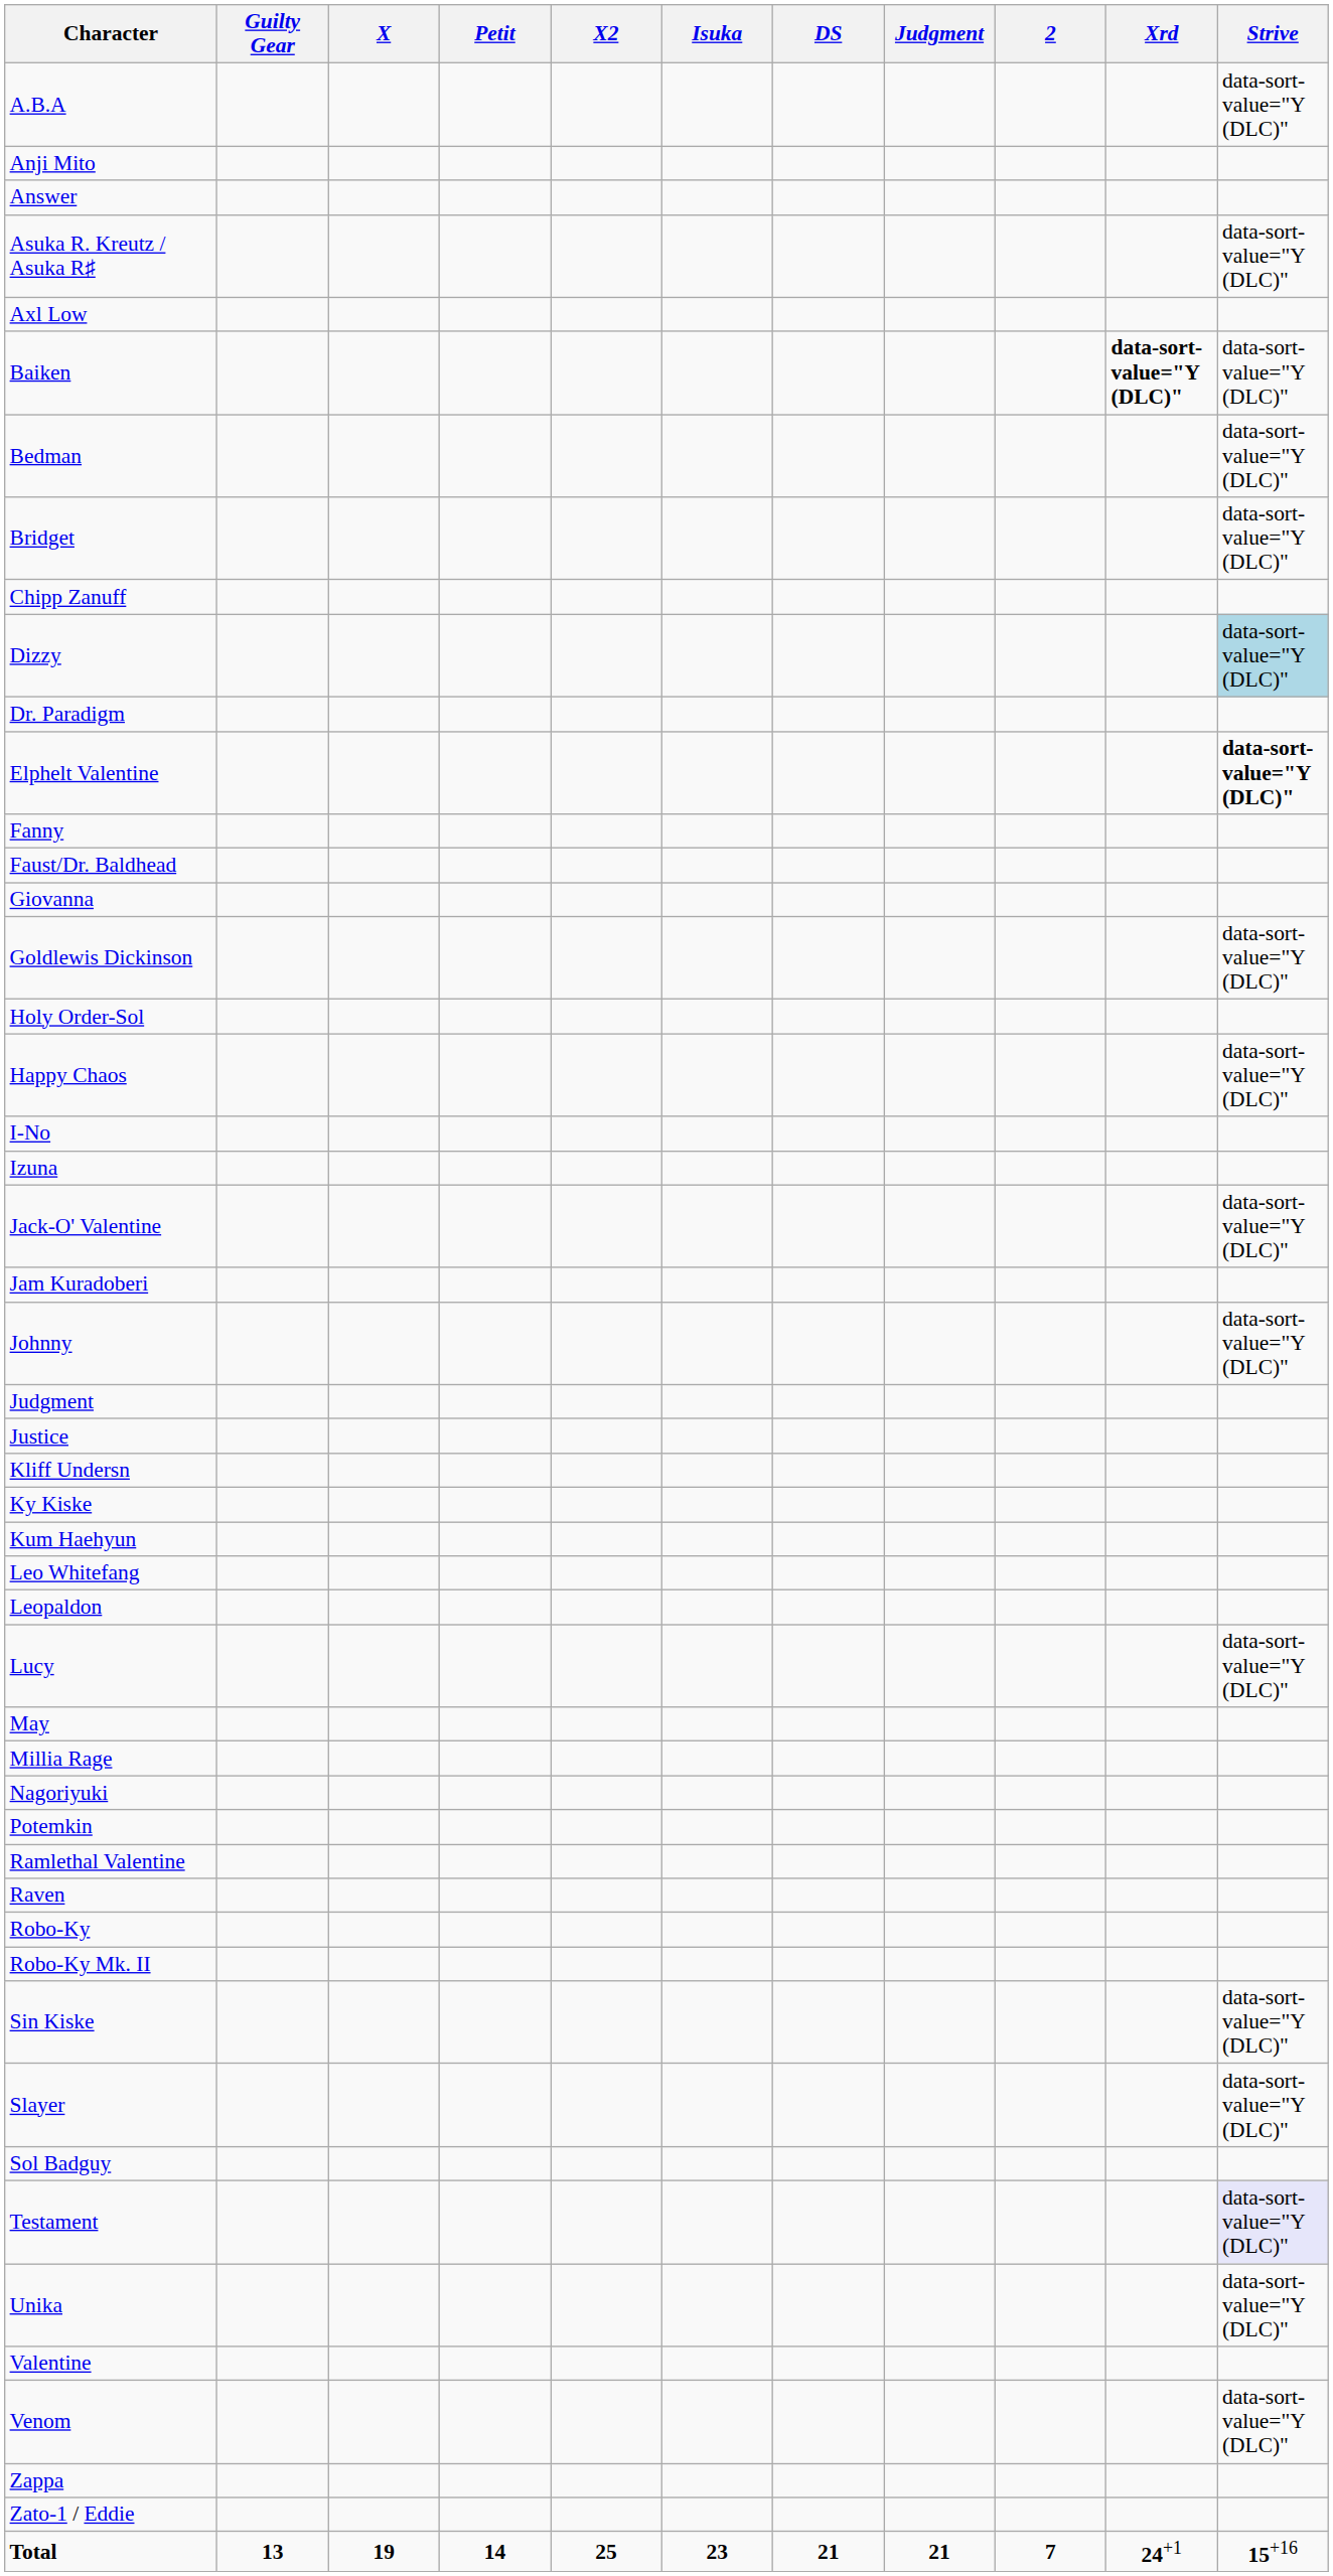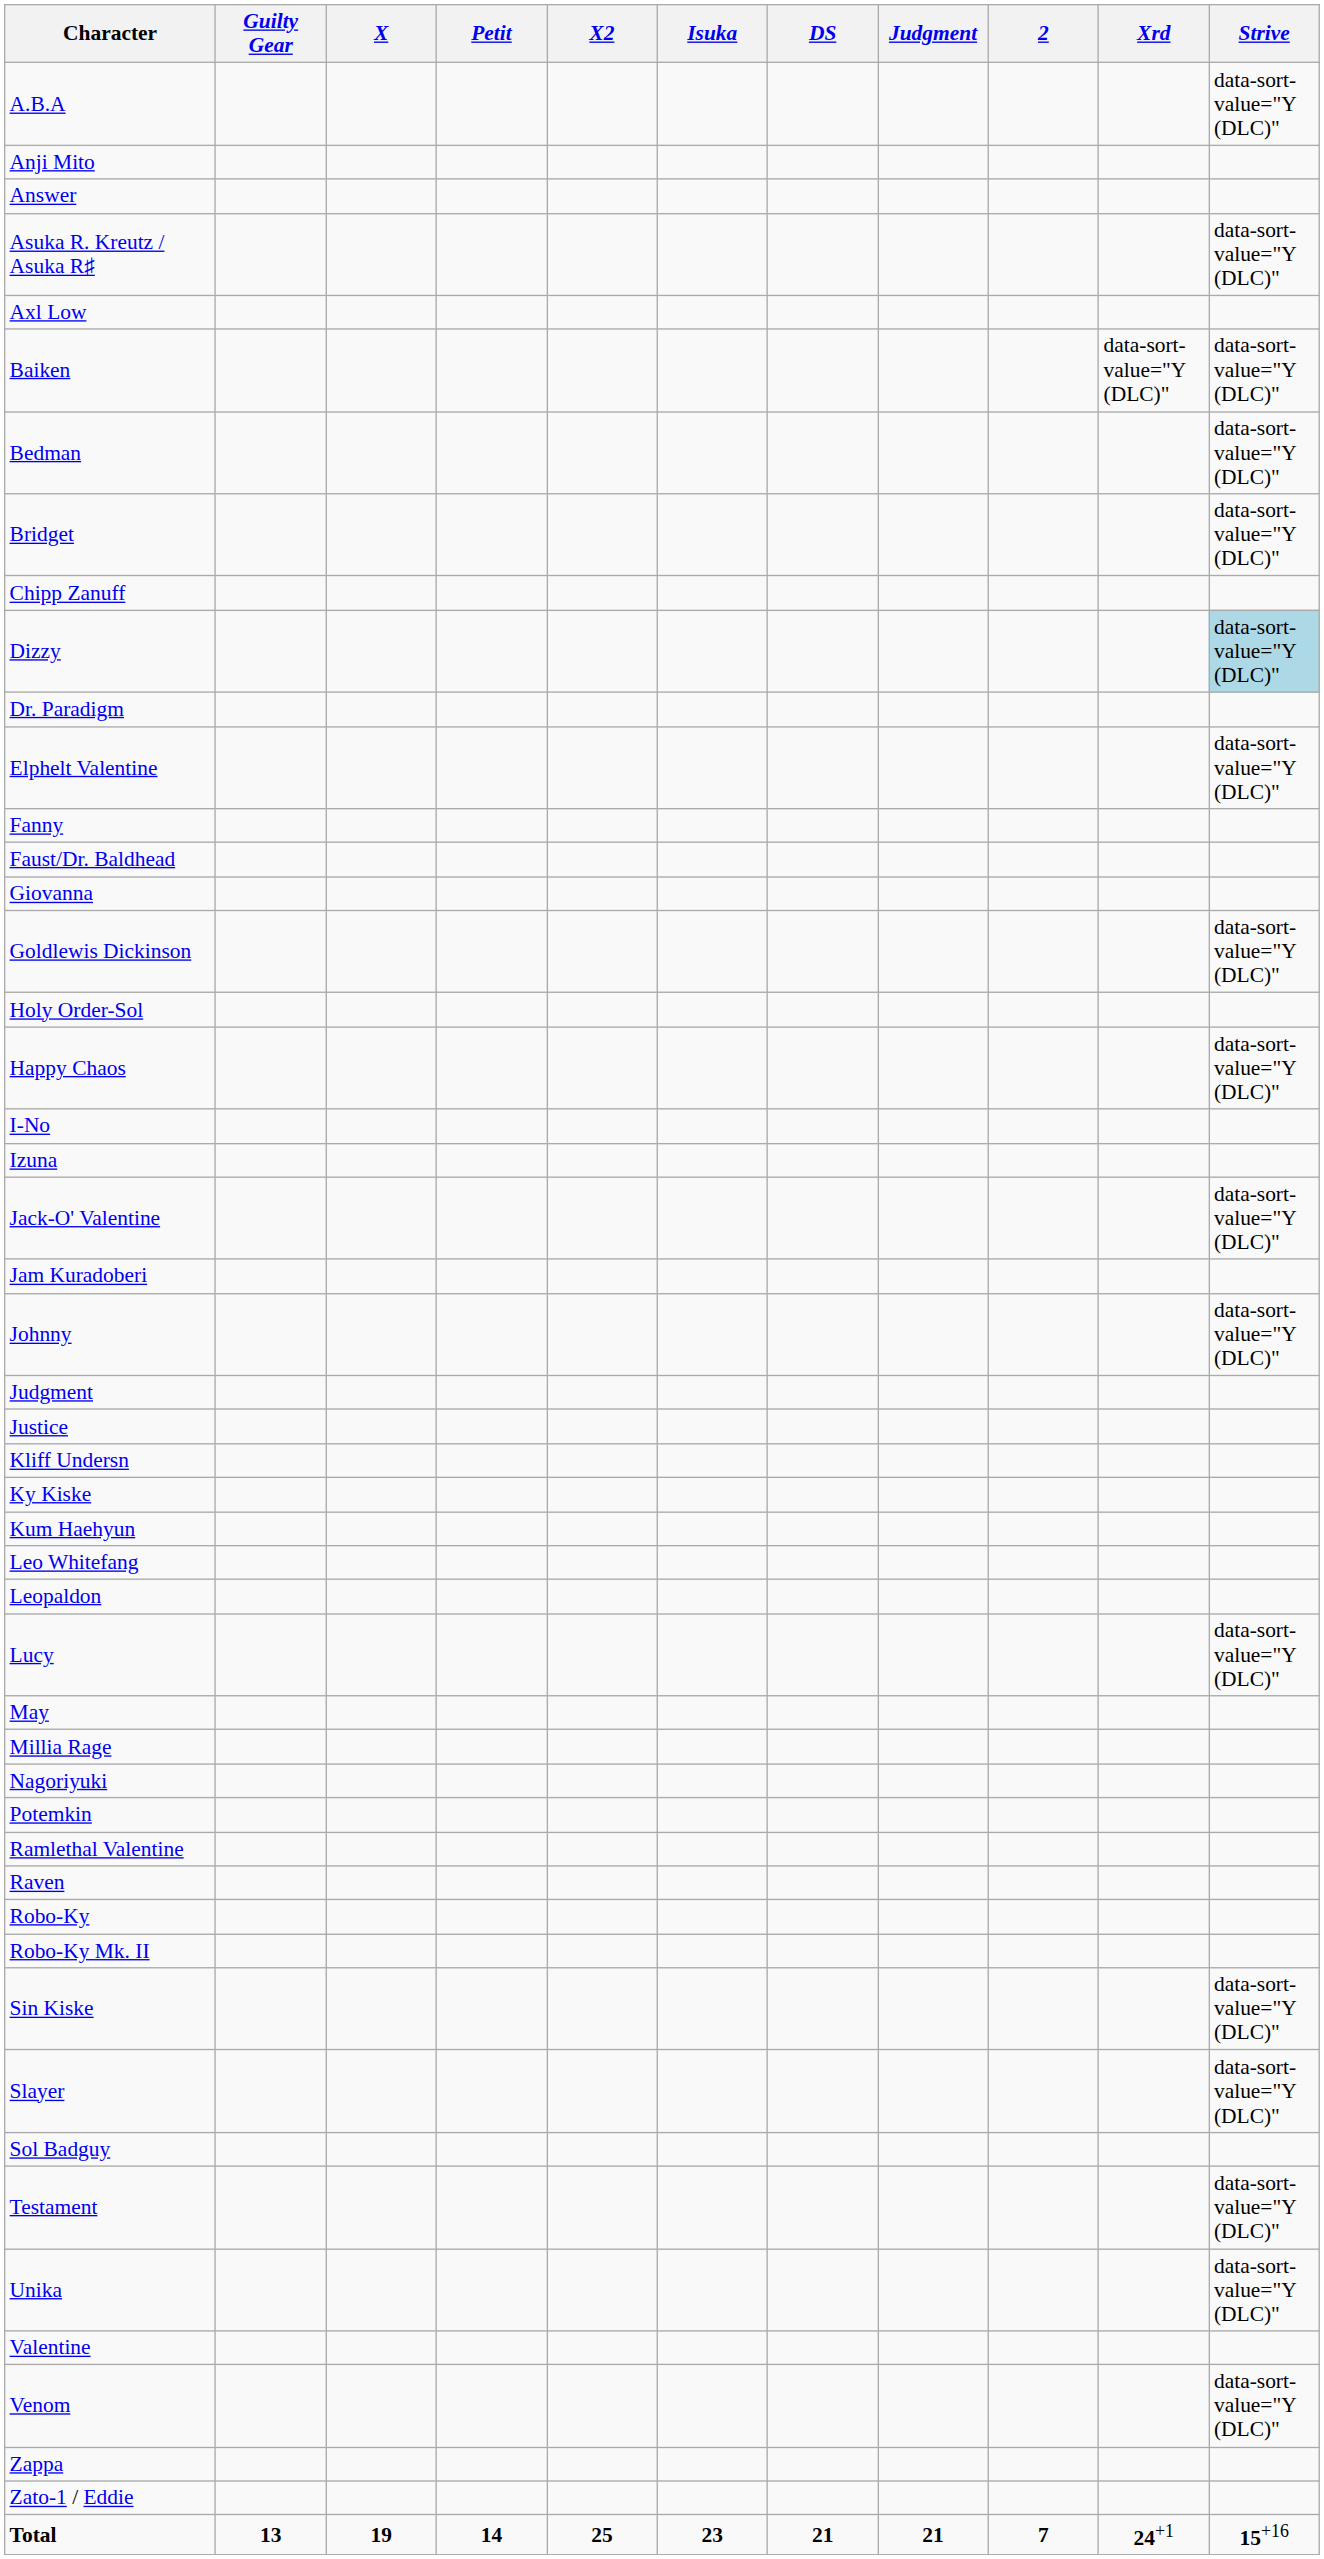Baiken | Xrd: bold -> normal
Elphelt Valentine | Strive: bold -> normal
Testament | Strive: lavender background -> no background
